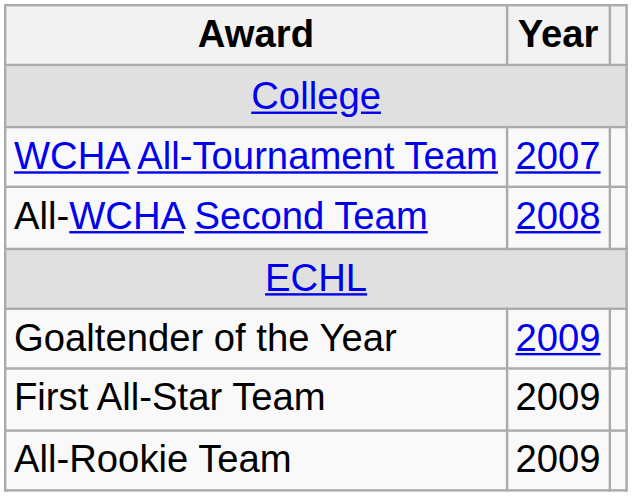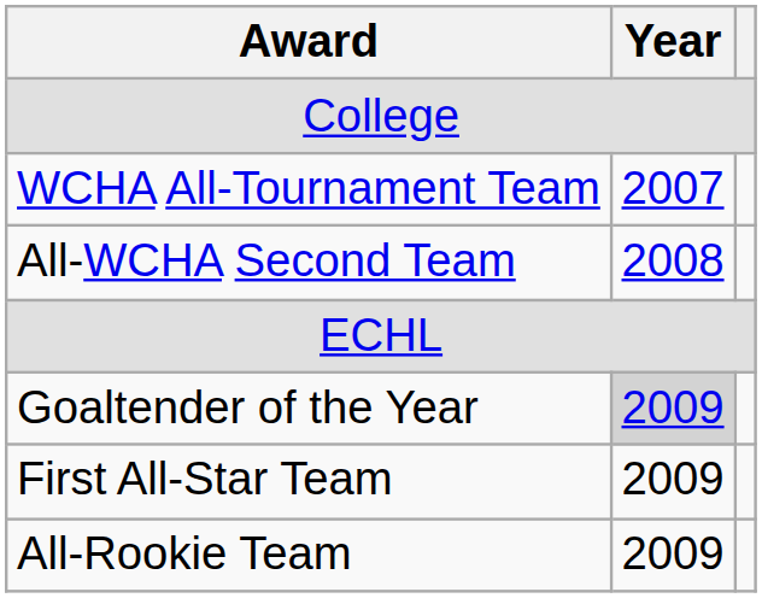Goaltender of the Year | Year: no background -> lightgrey background
